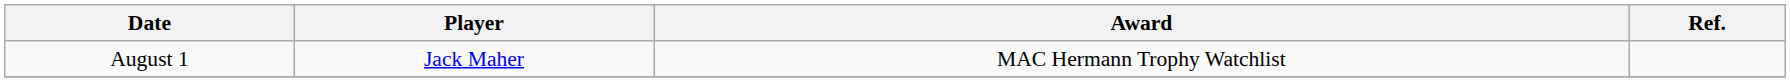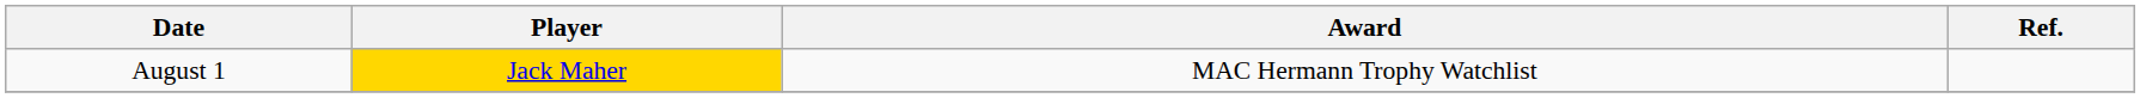August 1 | Player: no background -> gold background
